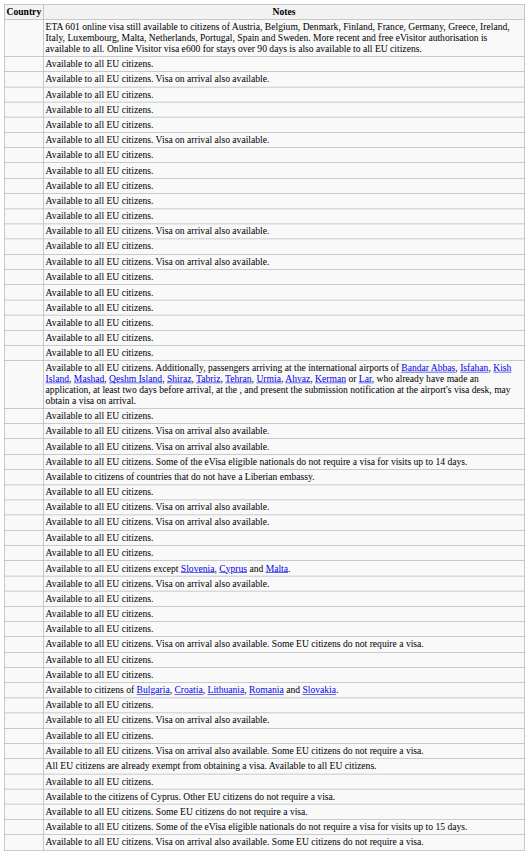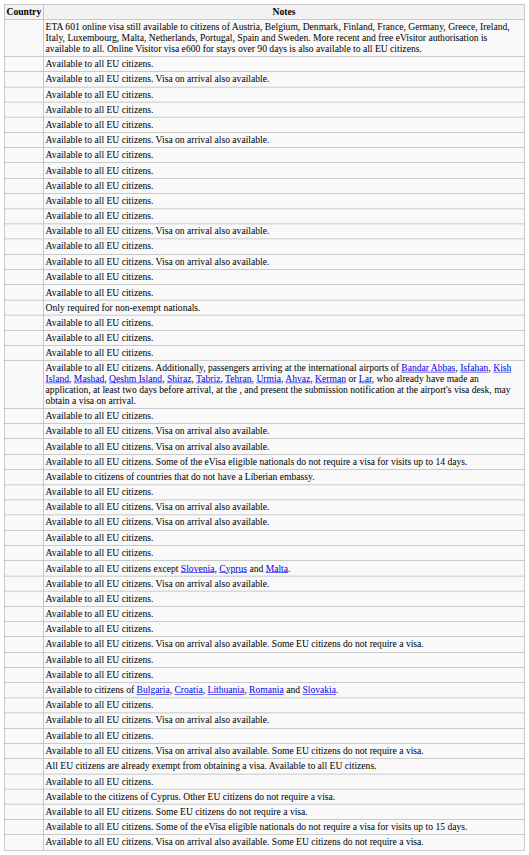row 19 | Notes: Available to all EU citizens. -> Only required for non-exempt nationals.
